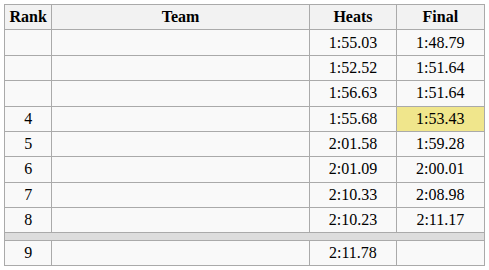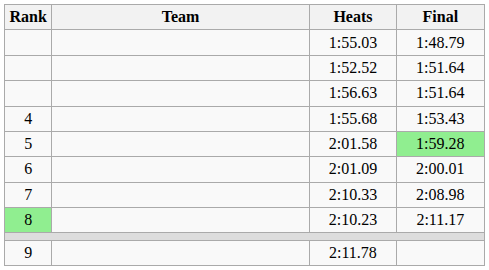1:55.68 | Final: khaki background -> no background
2:01.58 | Final: no background -> lightgreen background
2:10.23 | Rank: no background -> lightgreen background
